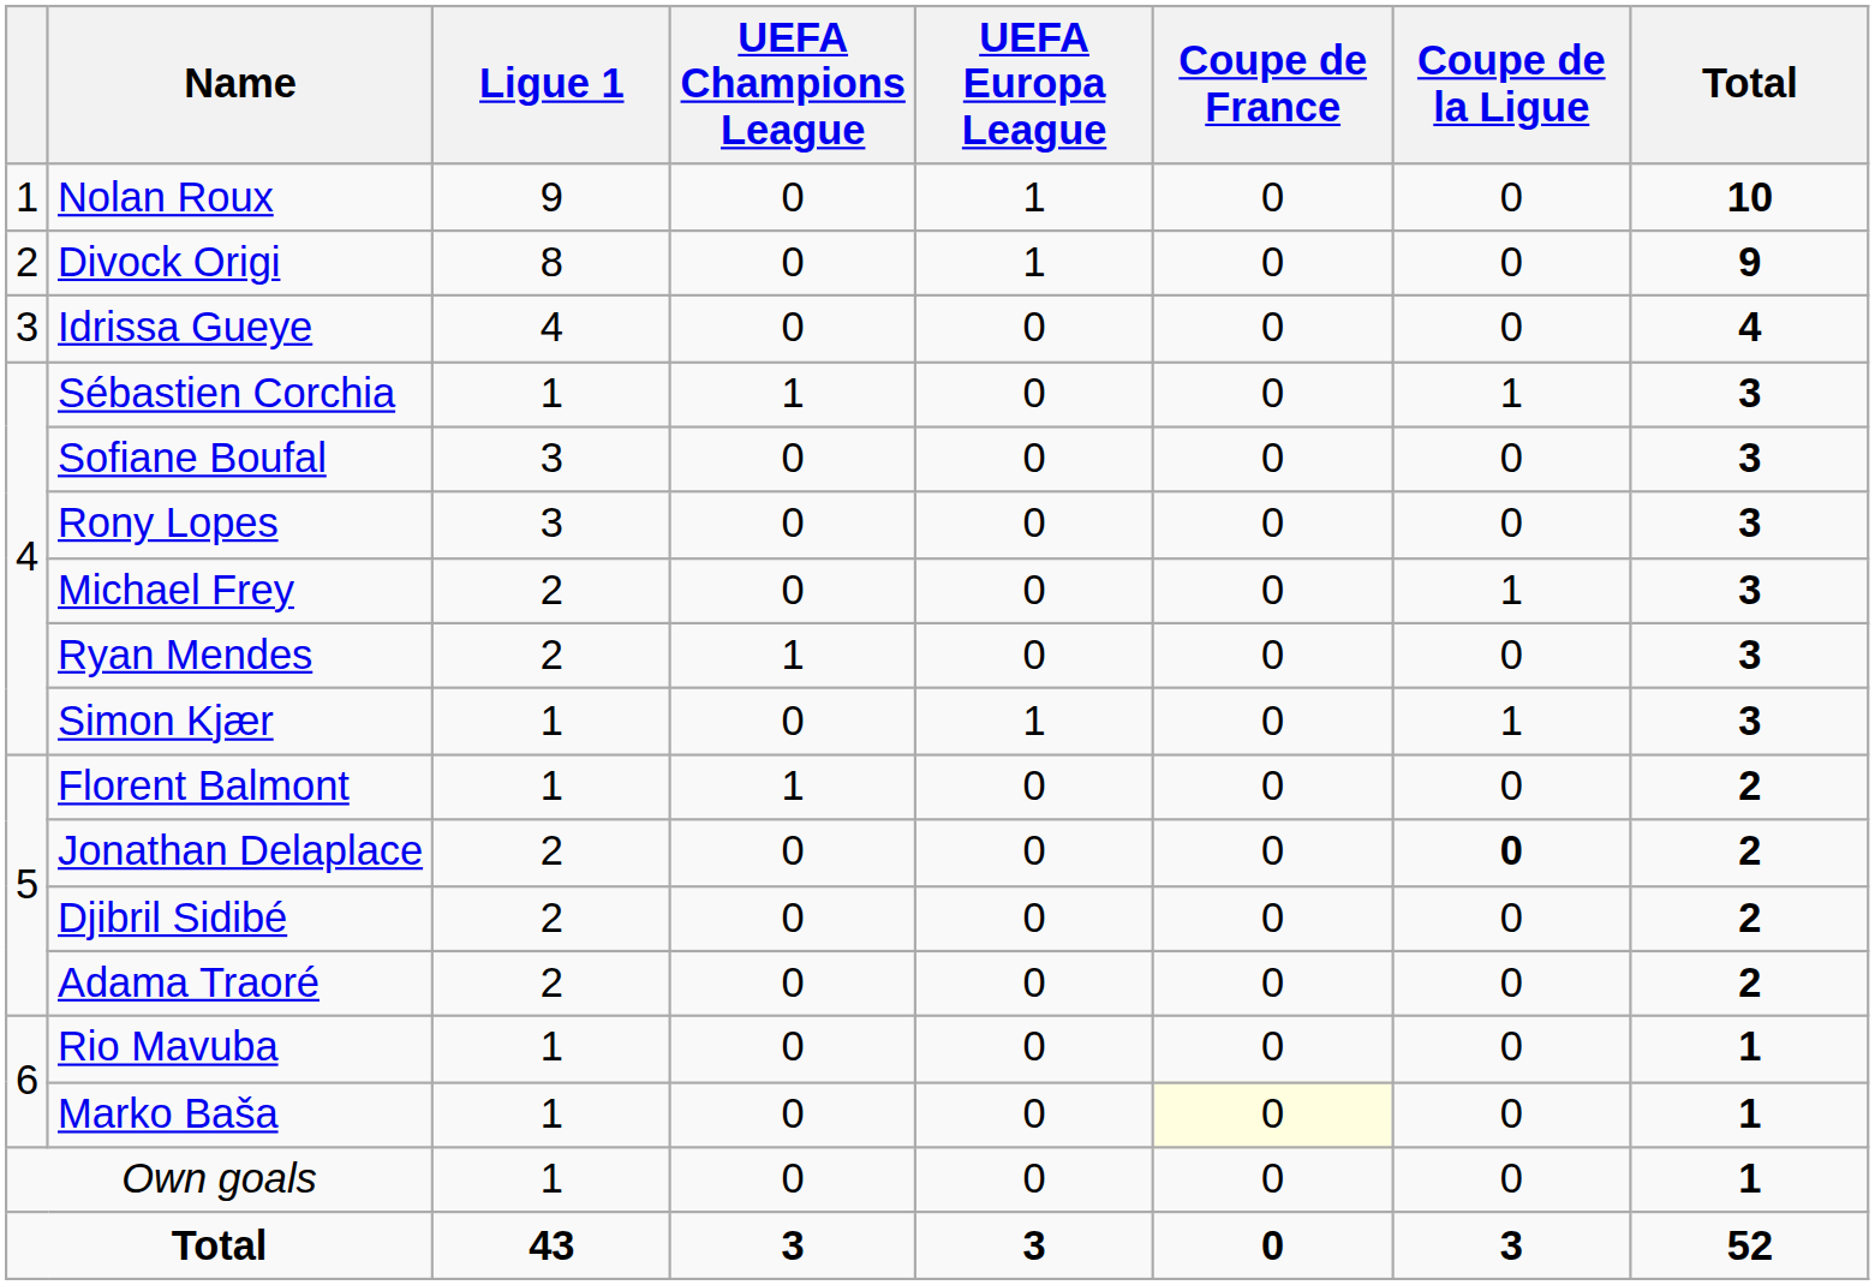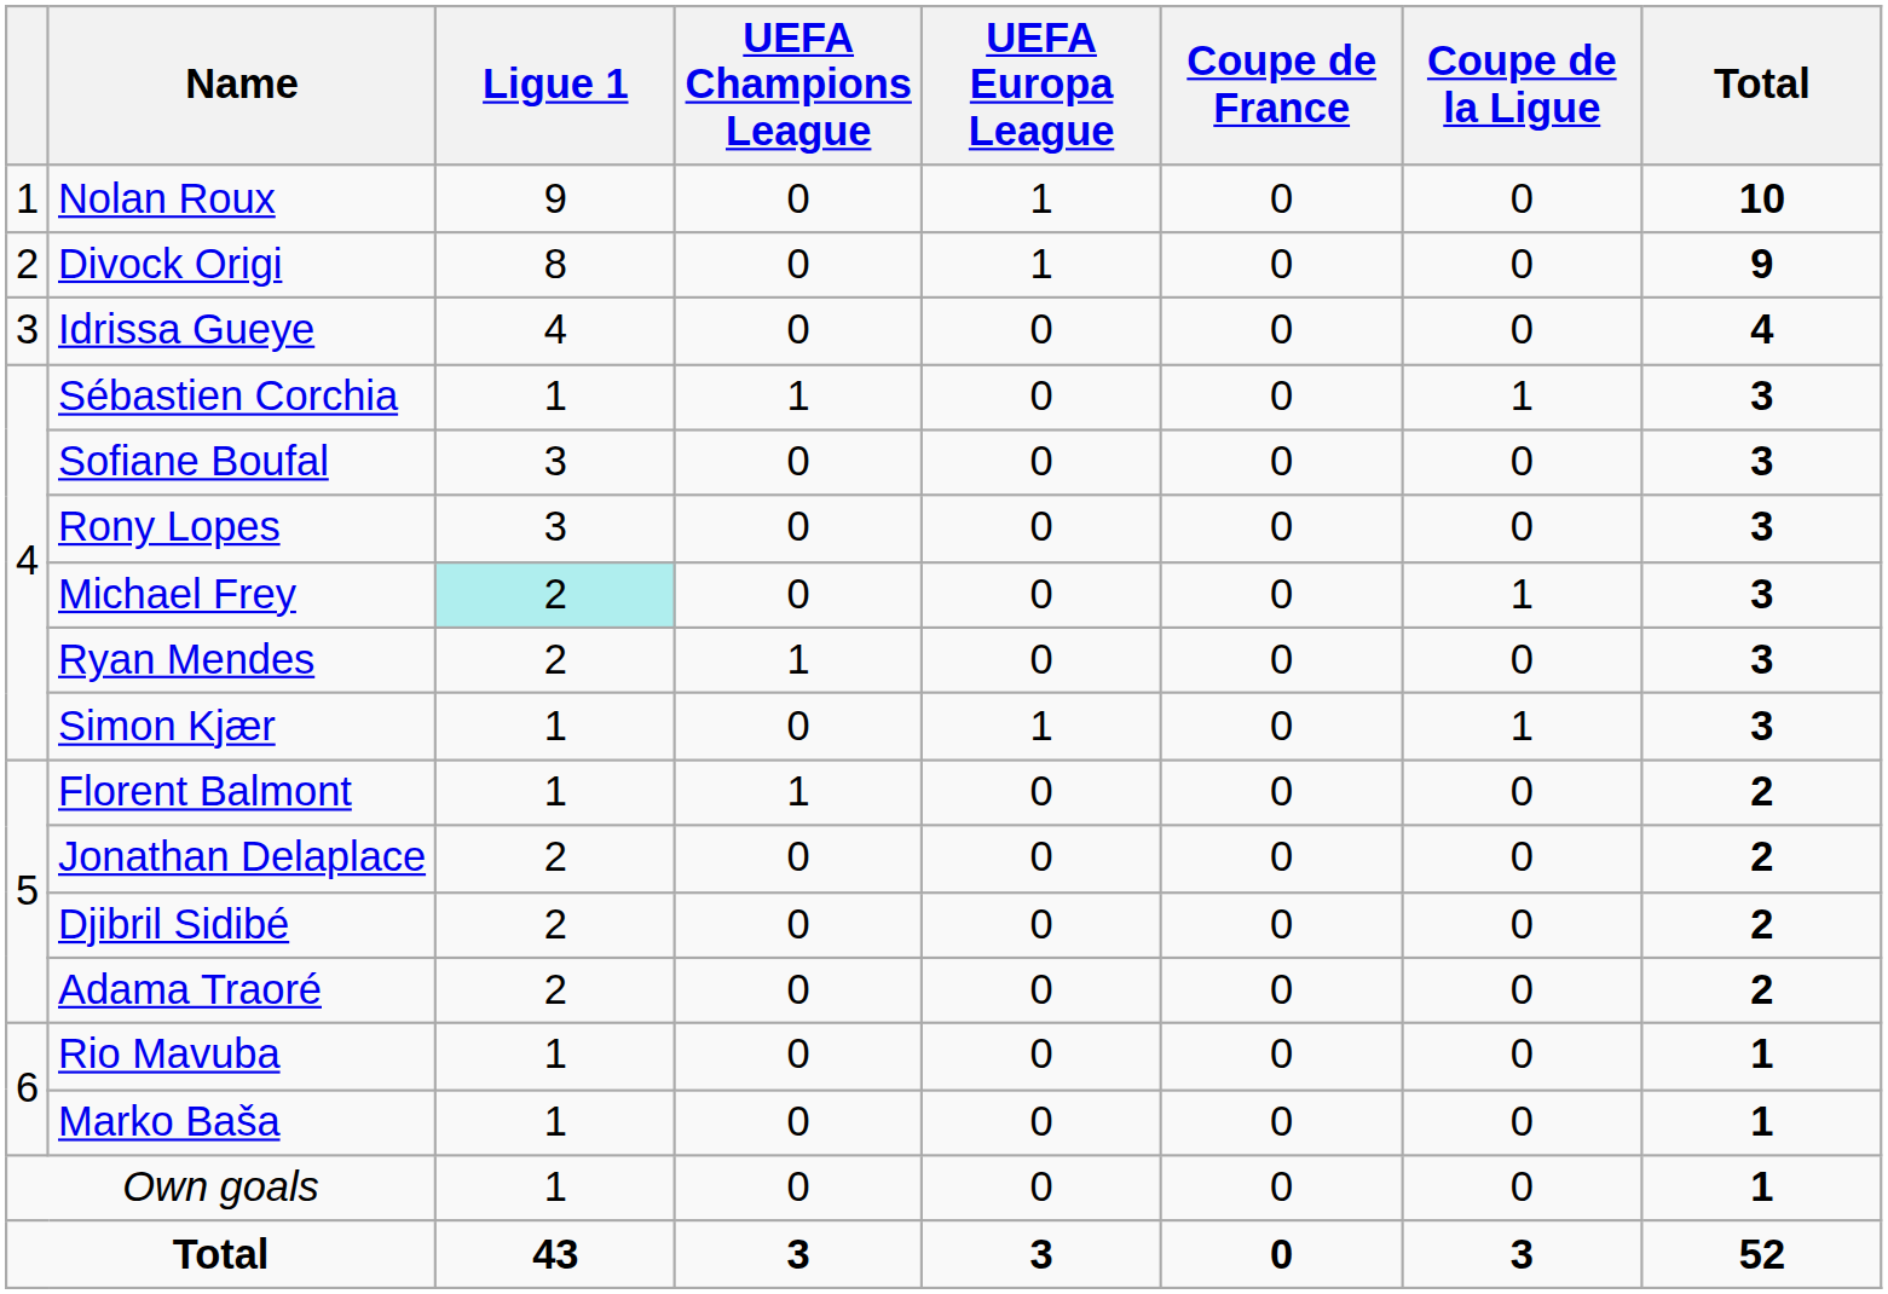Michael Frey | Ligue 1: no background -> paleturquoise background
Jonathan Delaplace | Coupe de la Ligue: bold -> normal
Marko Baša | Coupe de France: lightyellow background -> no background
